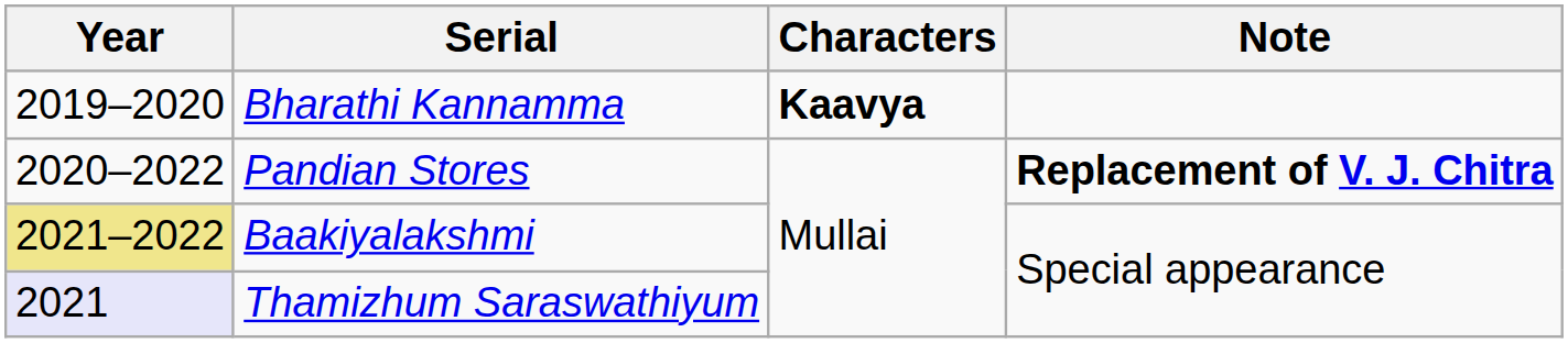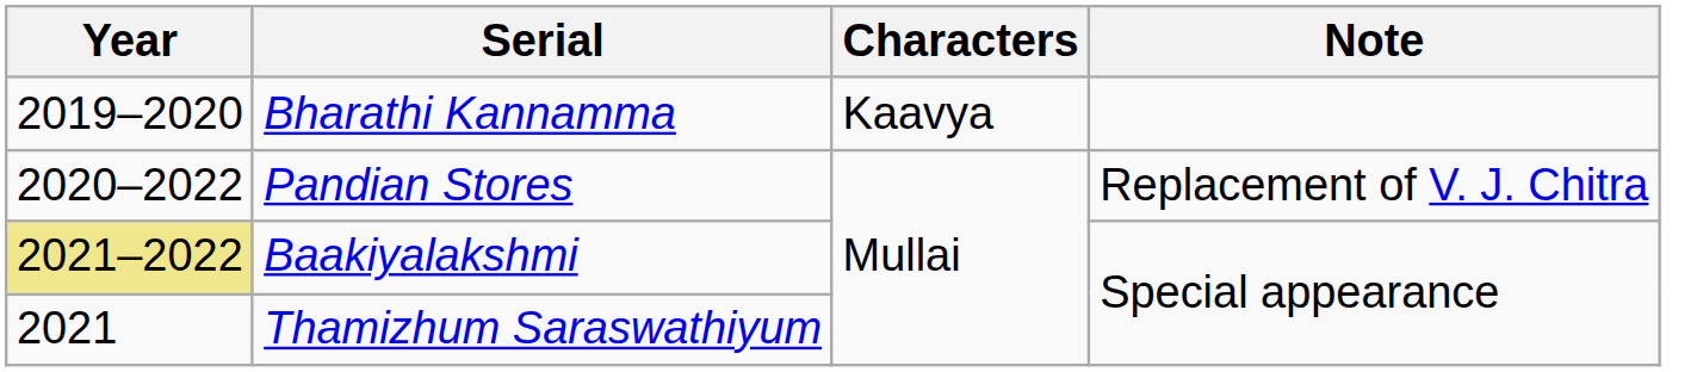Bharathi Kannamma | Characters: bold -> normal
Pandian Stores | Note: bold -> normal
Thamizhum Saraswathiyum | Year: lavender background -> no background
